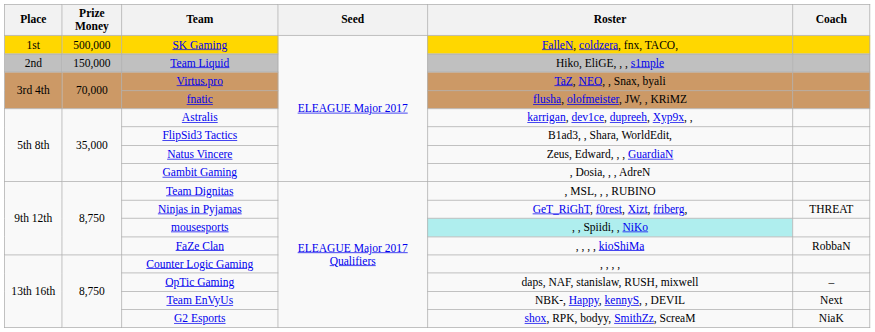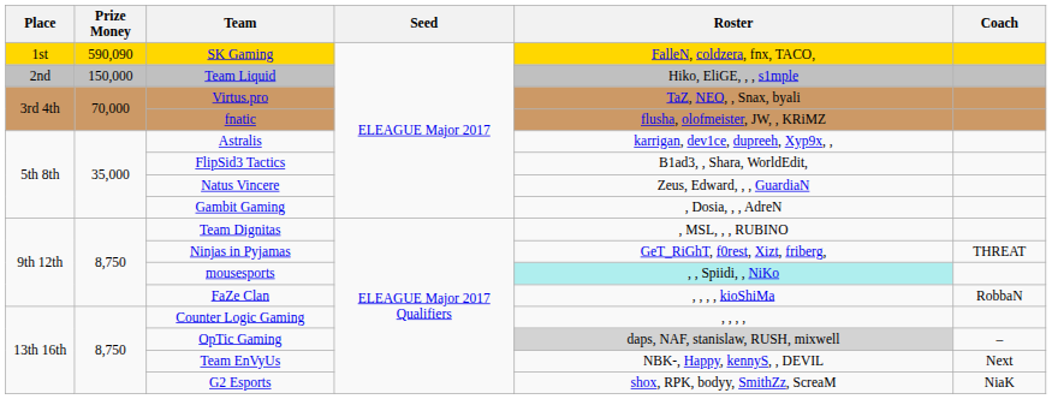SK Gaming | Prize Money: 500,000 -> 590,090
OpTic Gaming | Roster: no background -> lightgrey background
